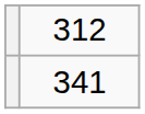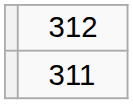row 2 | column 2: 341 -> 311
